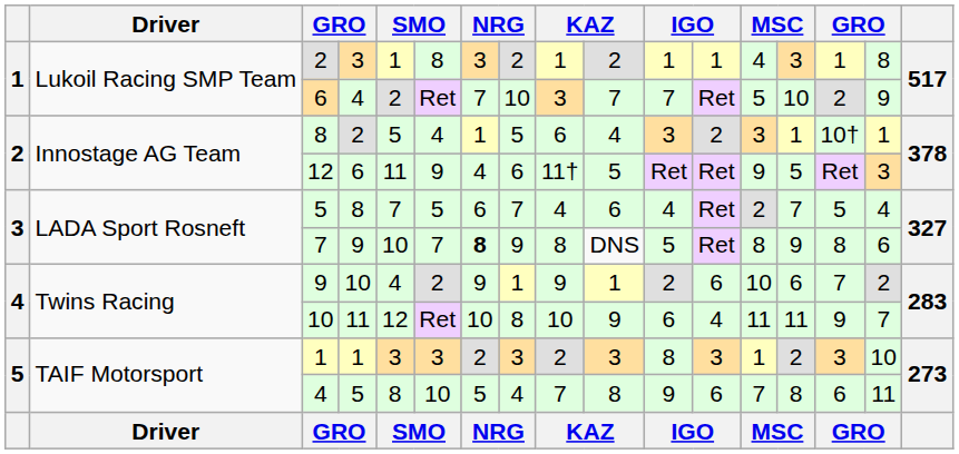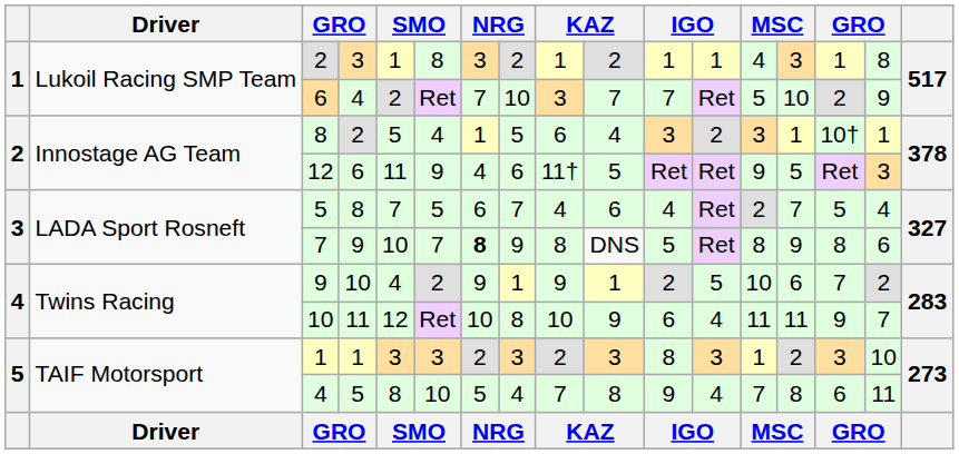row 8 | column 12: 6 -> 5
row 11 | column 12: 6 -> 4
